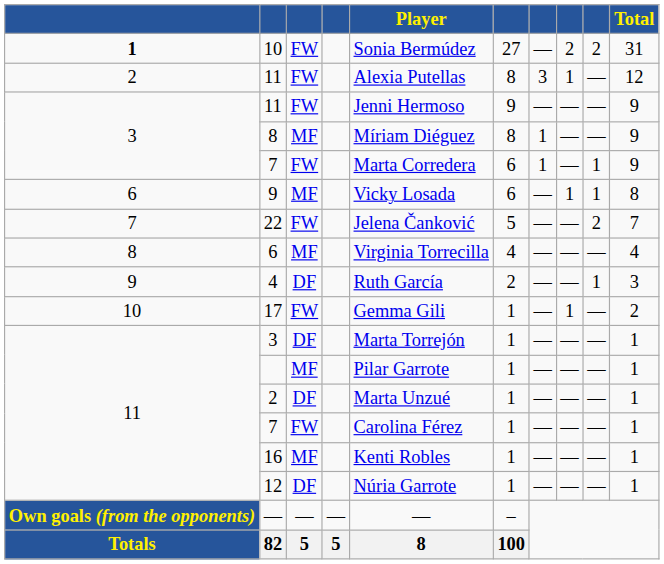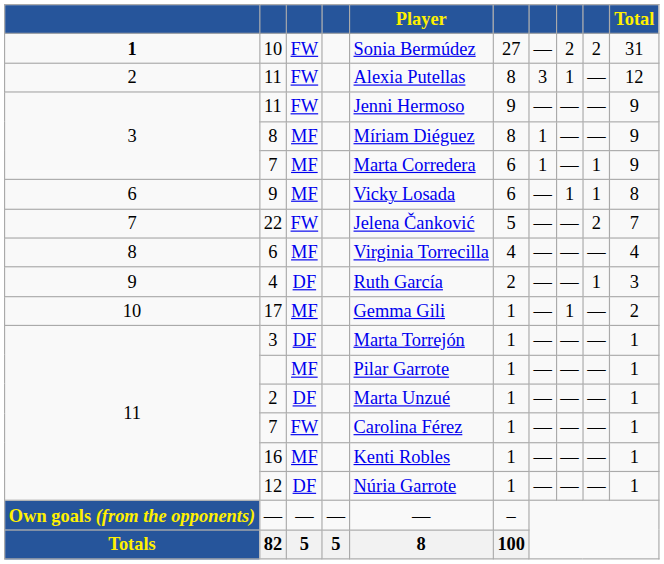3 / 7 | column 3: FW -> MF
17 | column 3: FW -> MF
